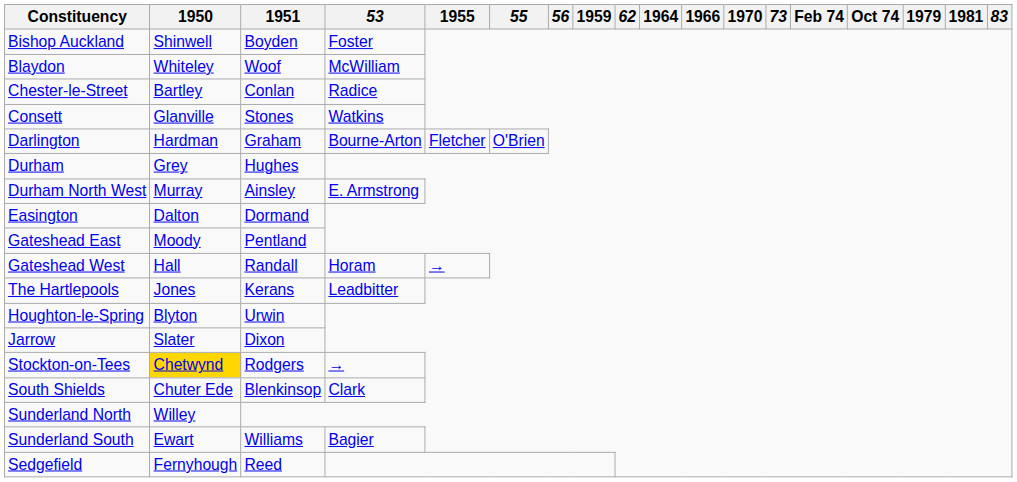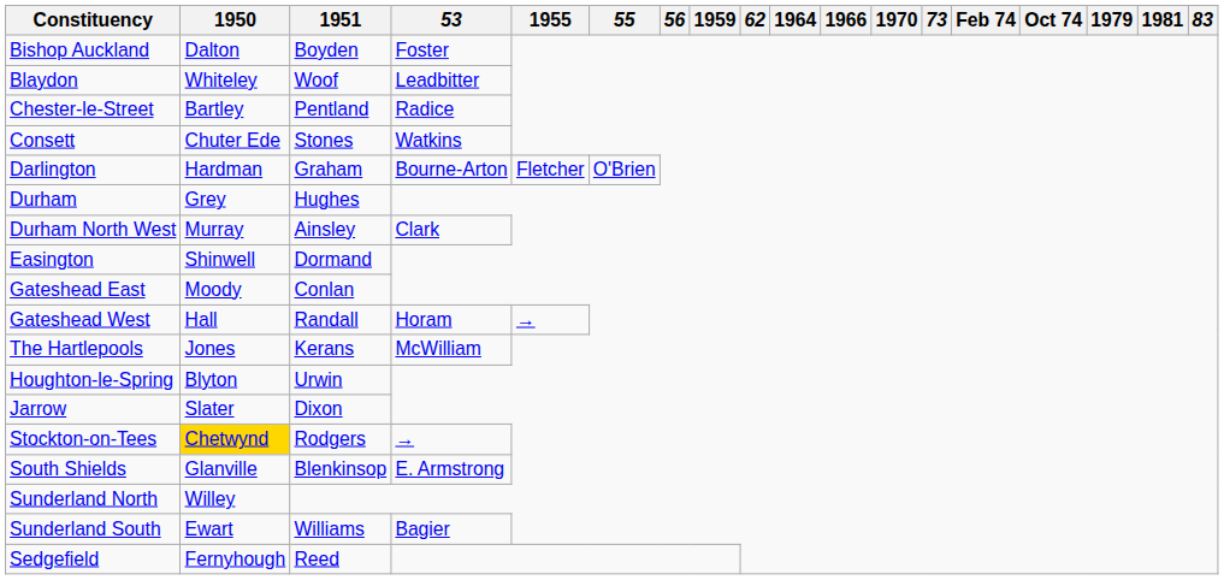Bishop Auckland | 1950: Shinwell -> Dalton
Blaydon | 53: McWilliam -> Leadbitter
Chester-le-Street | 1951: Conlan -> Pentland
Consett | 1950: Glanville -> Chuter Ede
Durham North West | 53: E. Armstrong -> Clark
Easington | 1950: Dalton -> Shinwell
Gateshead East | 1951: Pentland -> Conlan
The Hartlepools | 53: Leadbitter -> McWilliam
South Shields | 1950: Chuter Ede -> Glanville
South Shields | 53: Clark -> E. Armstrong
